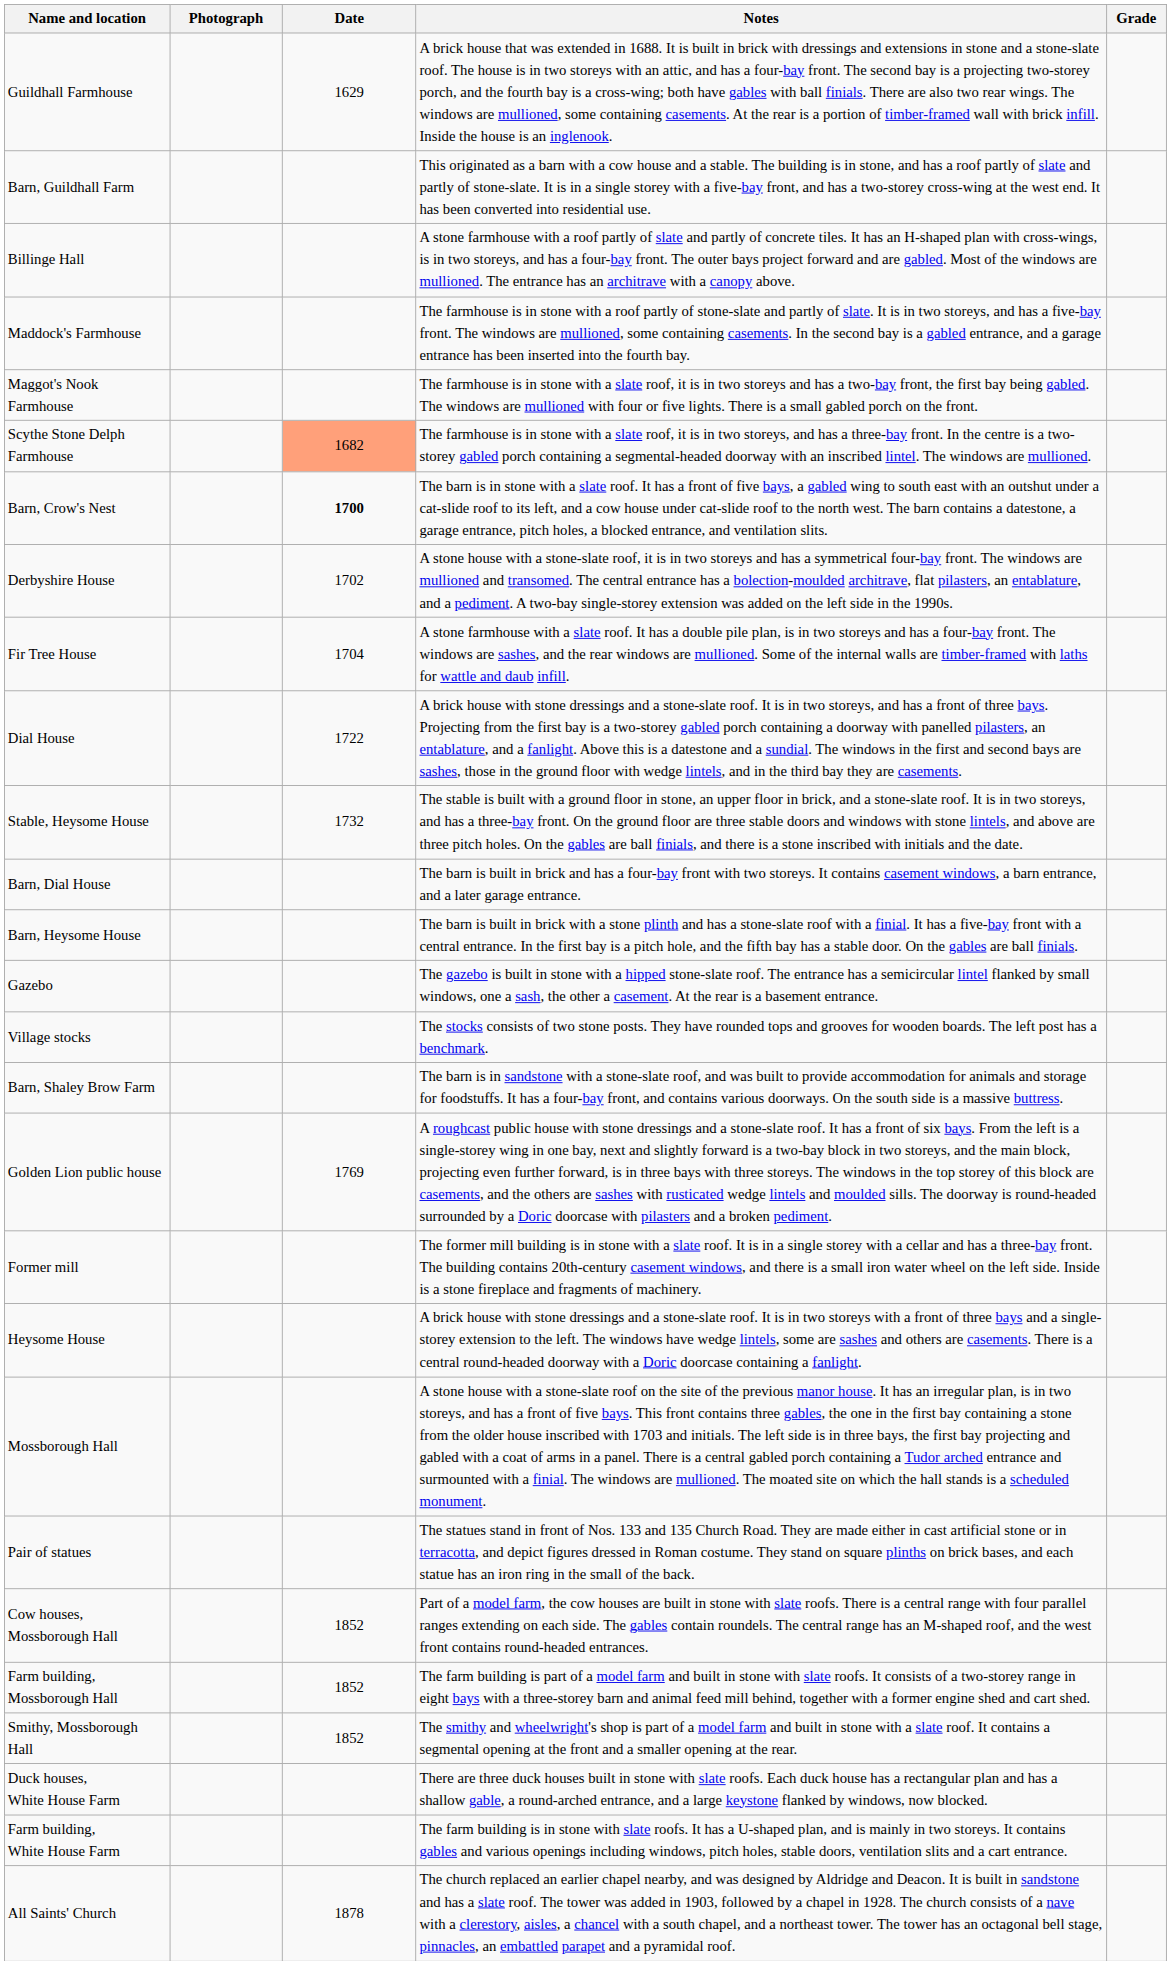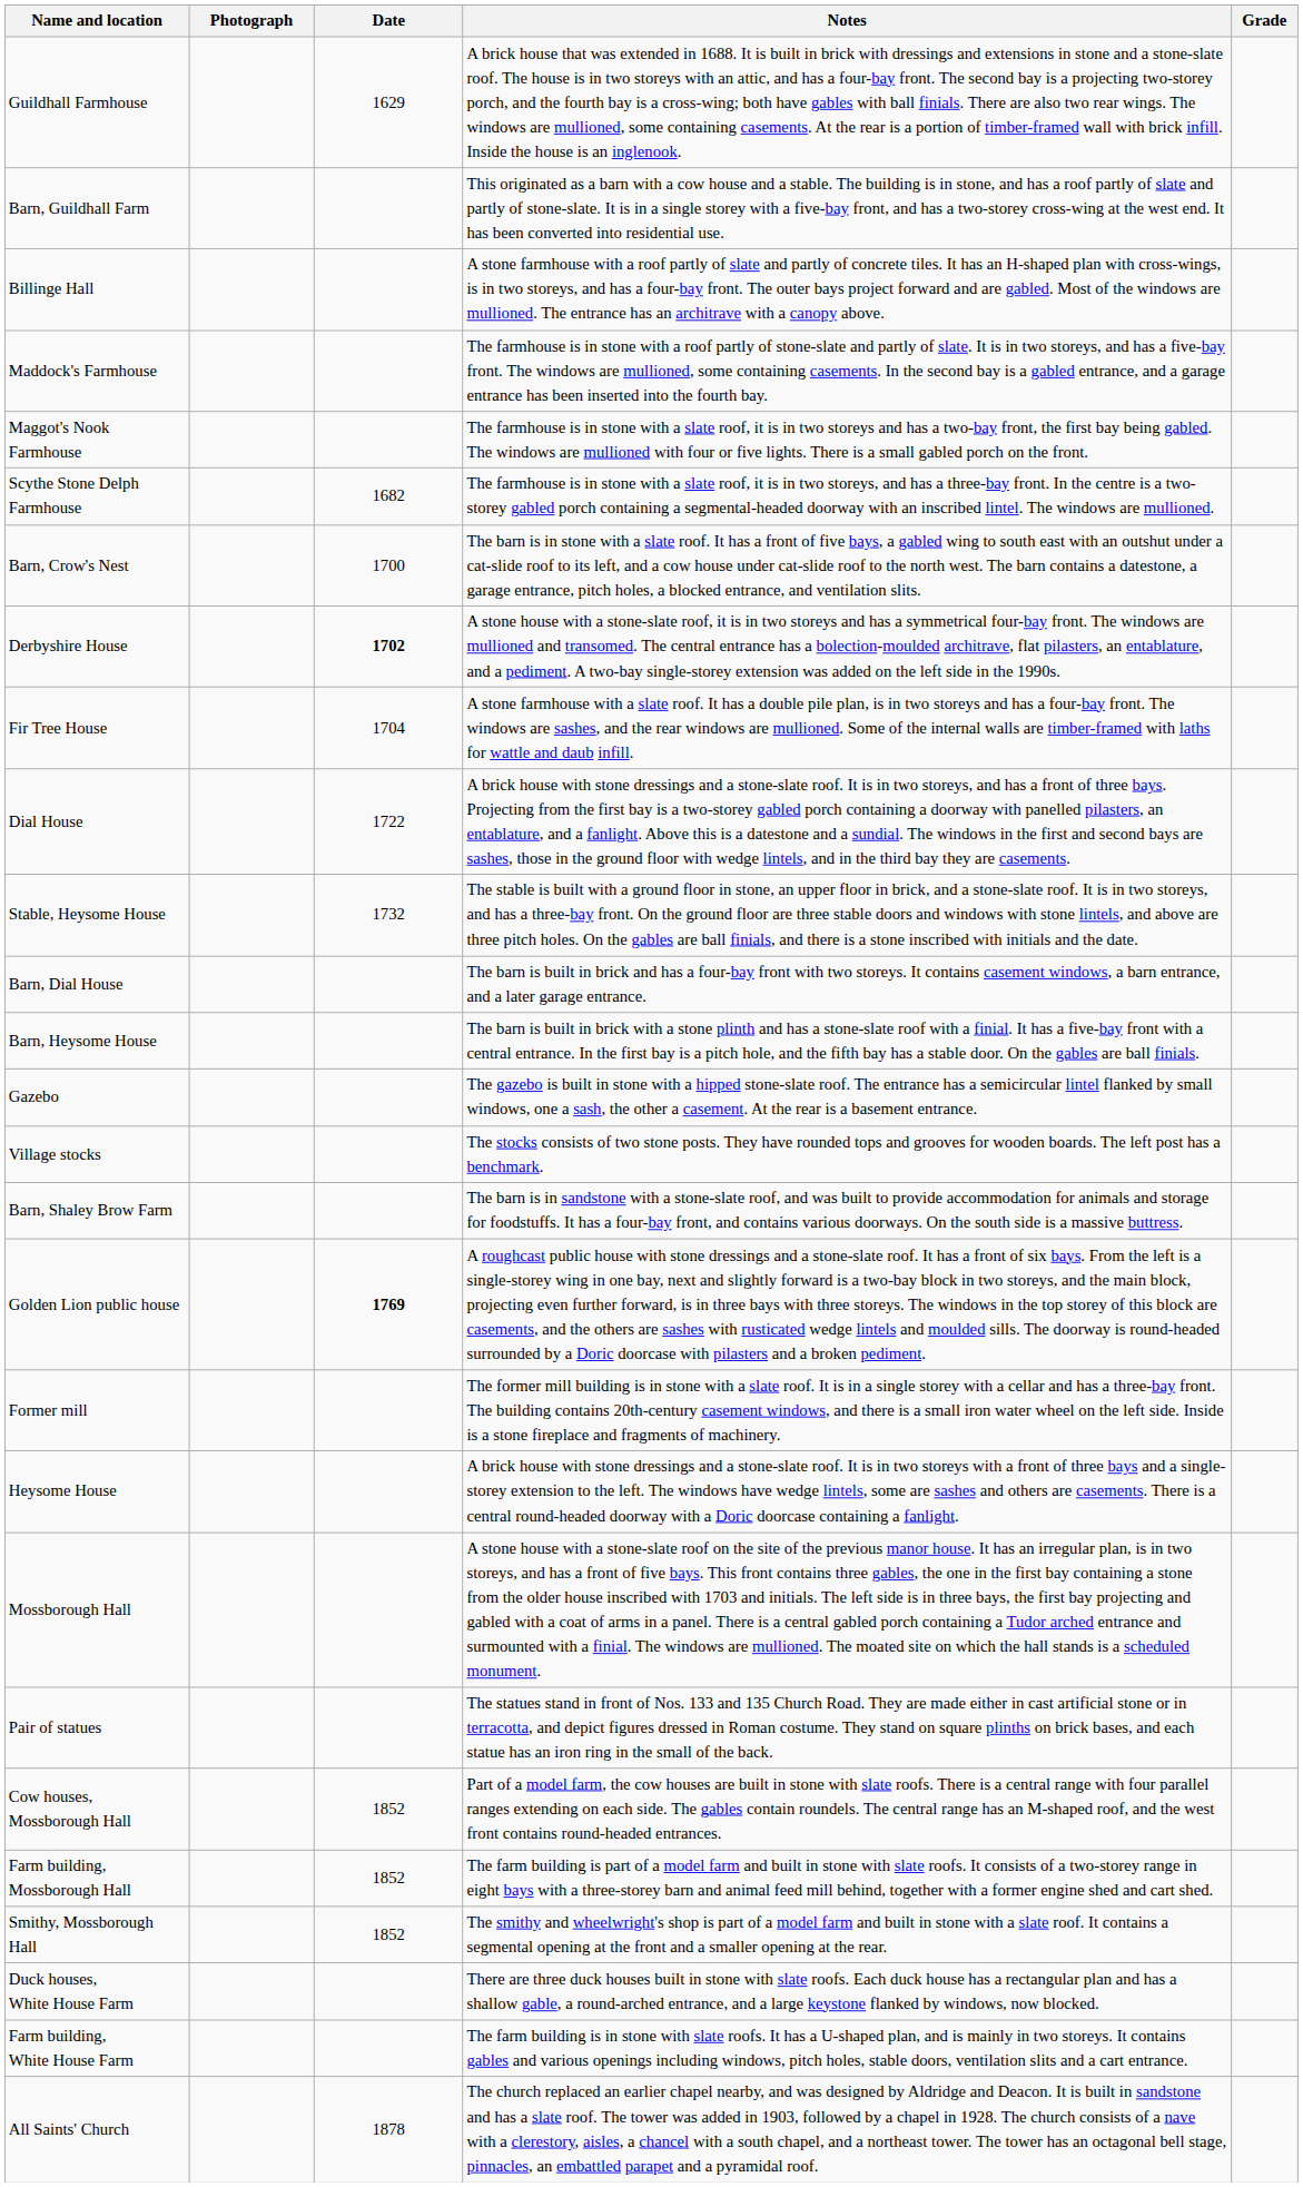Scythe Stone Delph Farmhouse | Date: lightsalmon background -> no background
Barn, Crow's Nest | Date: bold -> normal
Derbyshire House | Date: normal -> bold
Golden Lion public house | Date: normal -> bold
